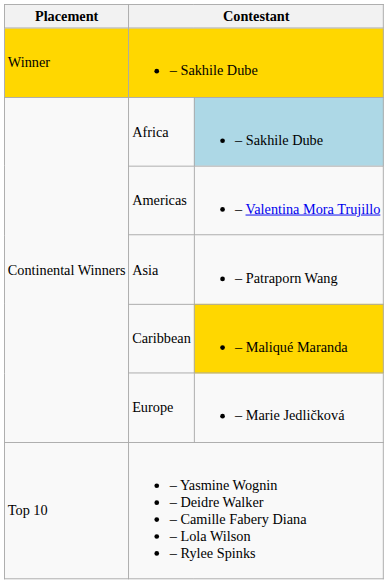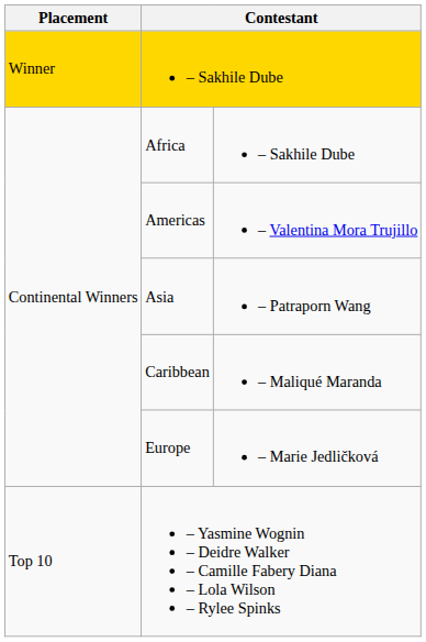Africa | column 3: lightblue background -> no background
Caribbean | column 3: gold background -> no background
